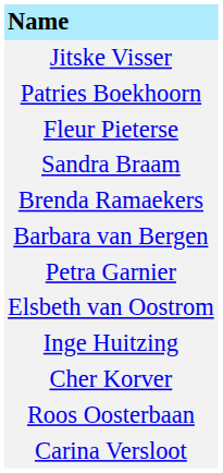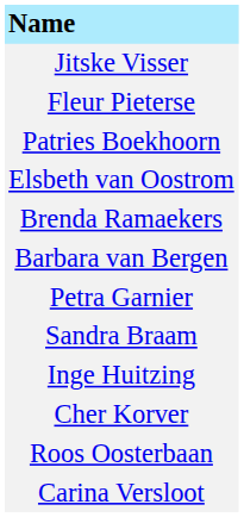row 3 | column 1: Patries Boekhoorn -> Fleur Pieterse
row 4 | column 1: Fleur Pieterse -> Patries Boekhoorn
row 5 | column 1: Sandra Braam -> Elsbeth van Oostrom
row 9 | column 1: Elsbeth van Oostrom -> Sandra Braam
